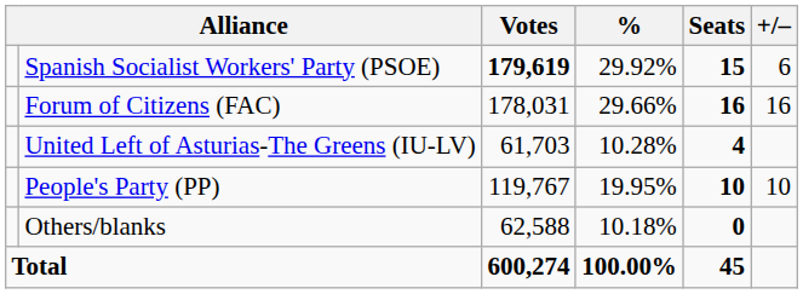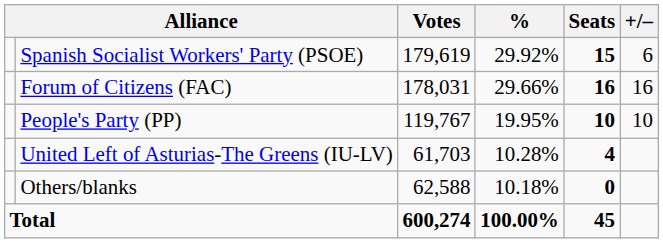Spanish Socialist Workers' Party (PSOE) | Votes: bold -> normal
rows swapped: People's Party (PP) <-> United Left of Asturias-The Greens (IU-LV)
